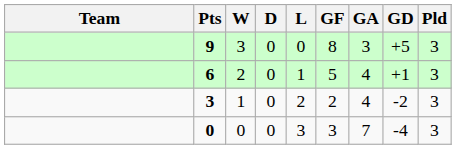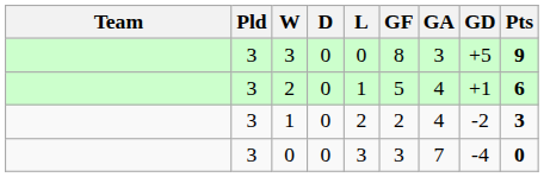columns swapped: Pld <-> Pts
